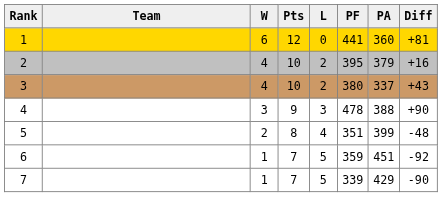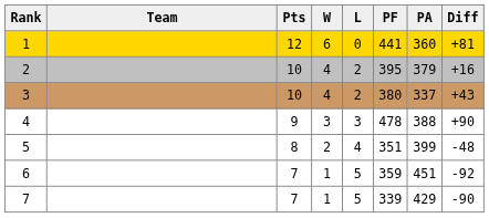columns swapped: Pts <-> W
